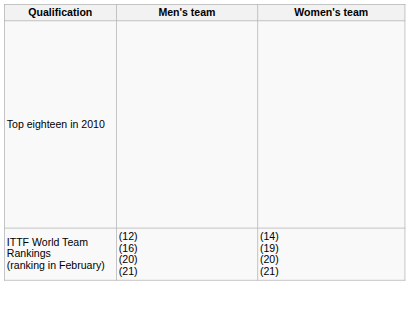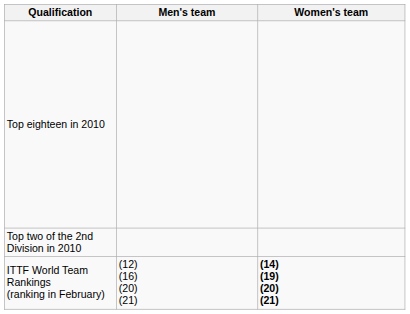+ row: Top two of the 2nd Division in 2010
ITTF World Team Rankings (ranking in February) | Women's team: normal -> bold
